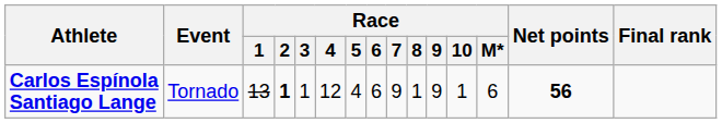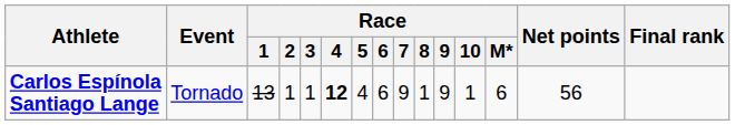Carlos Espínola Santiago Lange | Race / 2: bold -> normal
Carlos Espínola Santiago Lange | Race / 4: normal -> bold
Carlos Espínola Santiago Lange | Net points: bold -> normal
